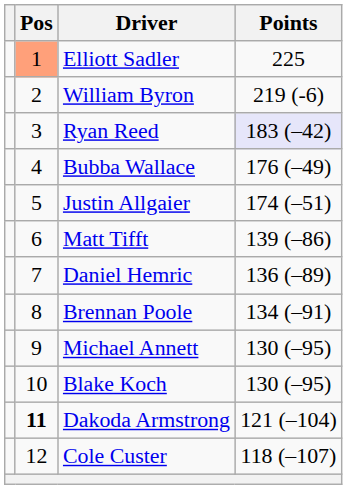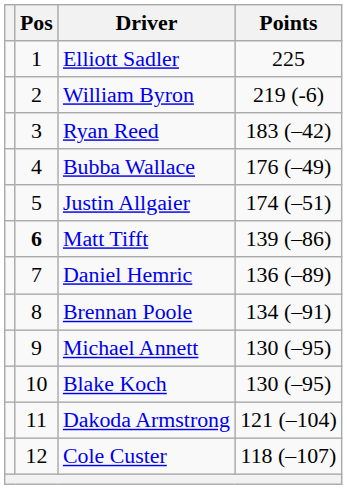Elliott Sadler | Pos: lightsalmon background -> no background
Ryan Reed | Points: lavender background -> no background
Matt Tifft | Pos: normal -> bold
Dakoda Armstrong | Pos: bold -> normal
